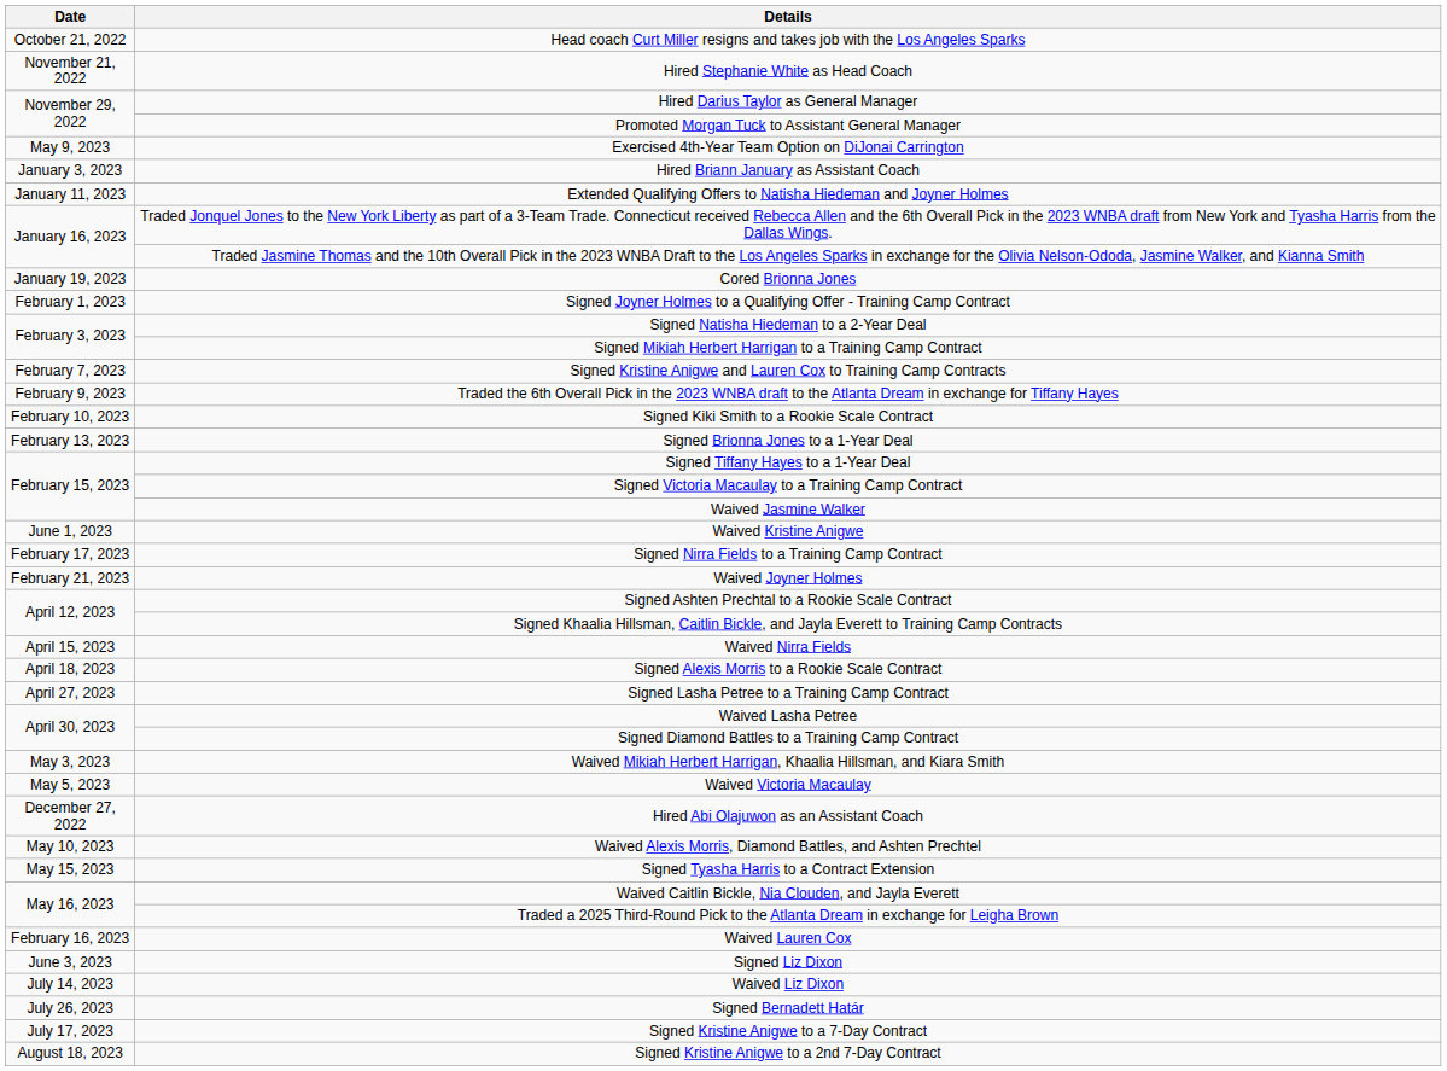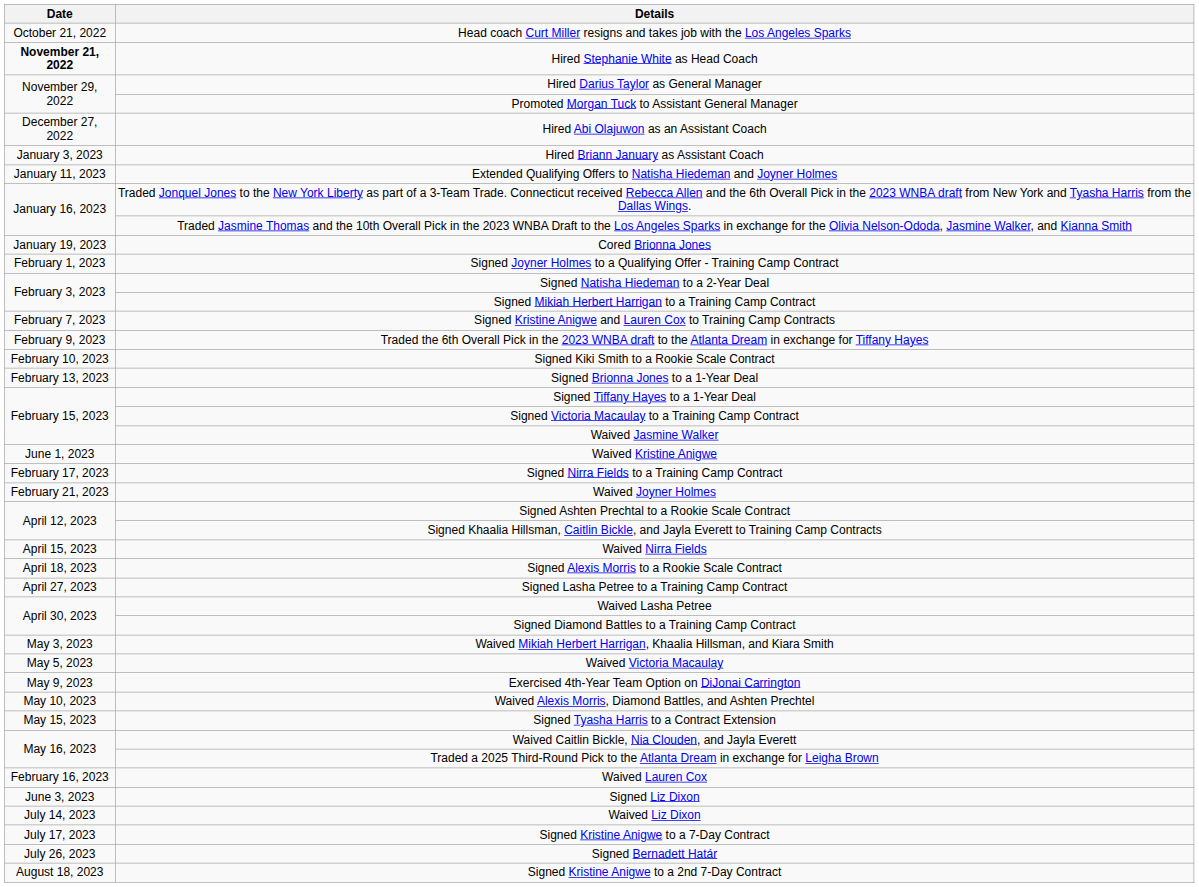Hired Stephanie White as Head Coach | Date: normal -> bold
rows swapped: Hired Abi Olajuwon as an Assistant Coach <-> Exercised 4th-Year Team Option on DiJonai Carrington
rows swapped: Signed Kristine Anigwe to a 7-Day Contract <-> Signed Bernadett Határ
